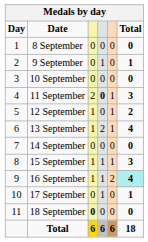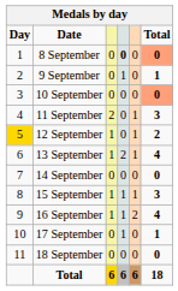8 September | column 4: normal -> bold
8 September | Total: no background -> lightsalmon background
10 September | Total: no background -> lightsalmon background
11 September | column 4: bold -> normal
12 September | Day: no background -> gold background
16 September | Total: paleturquoise background -> no background
18 September | column 3: bold -> normal
